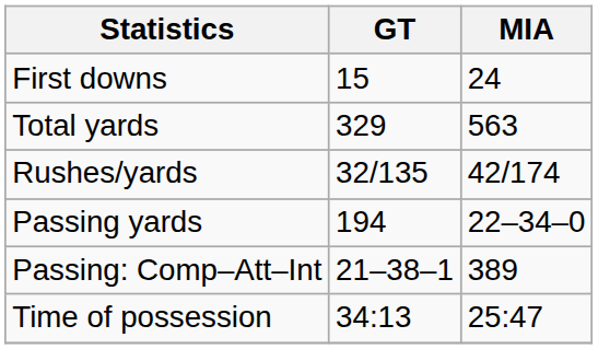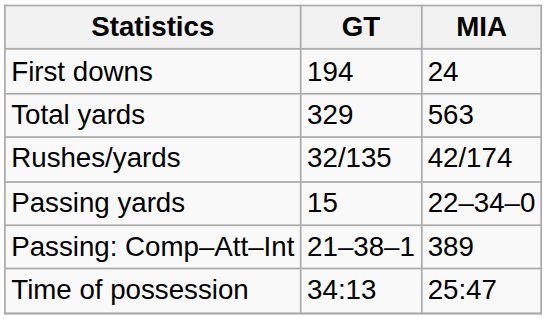First downs | GT: 15 -> 194
Passing yards | GT: 194 -> 15
